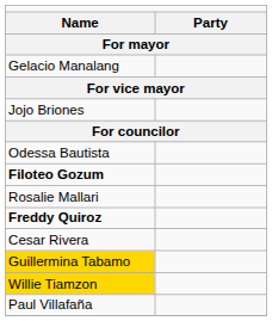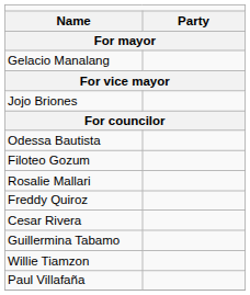Filoteo Gozum | column 1: bold -> normal
Freddy Quiroz | column 1: bold -> normal
Guillermina Tabamo | column 1: gold background -> no background
Willie Tiamzon | column 1: gold background -> no background
